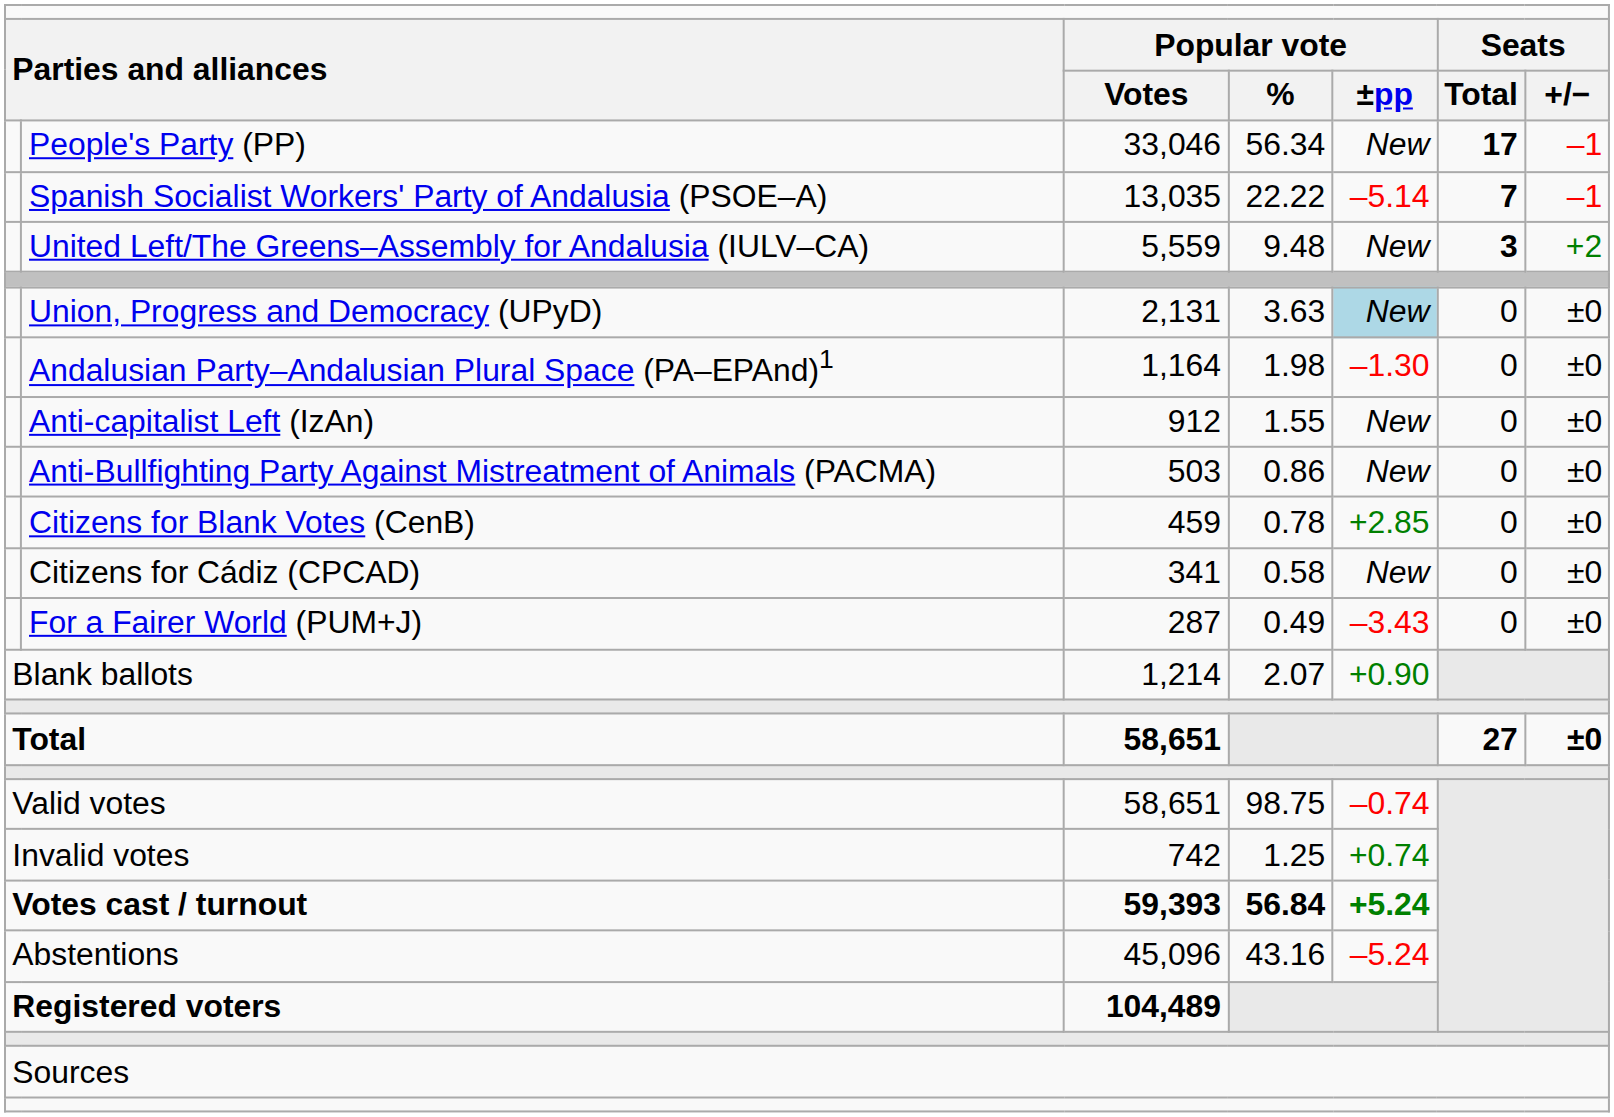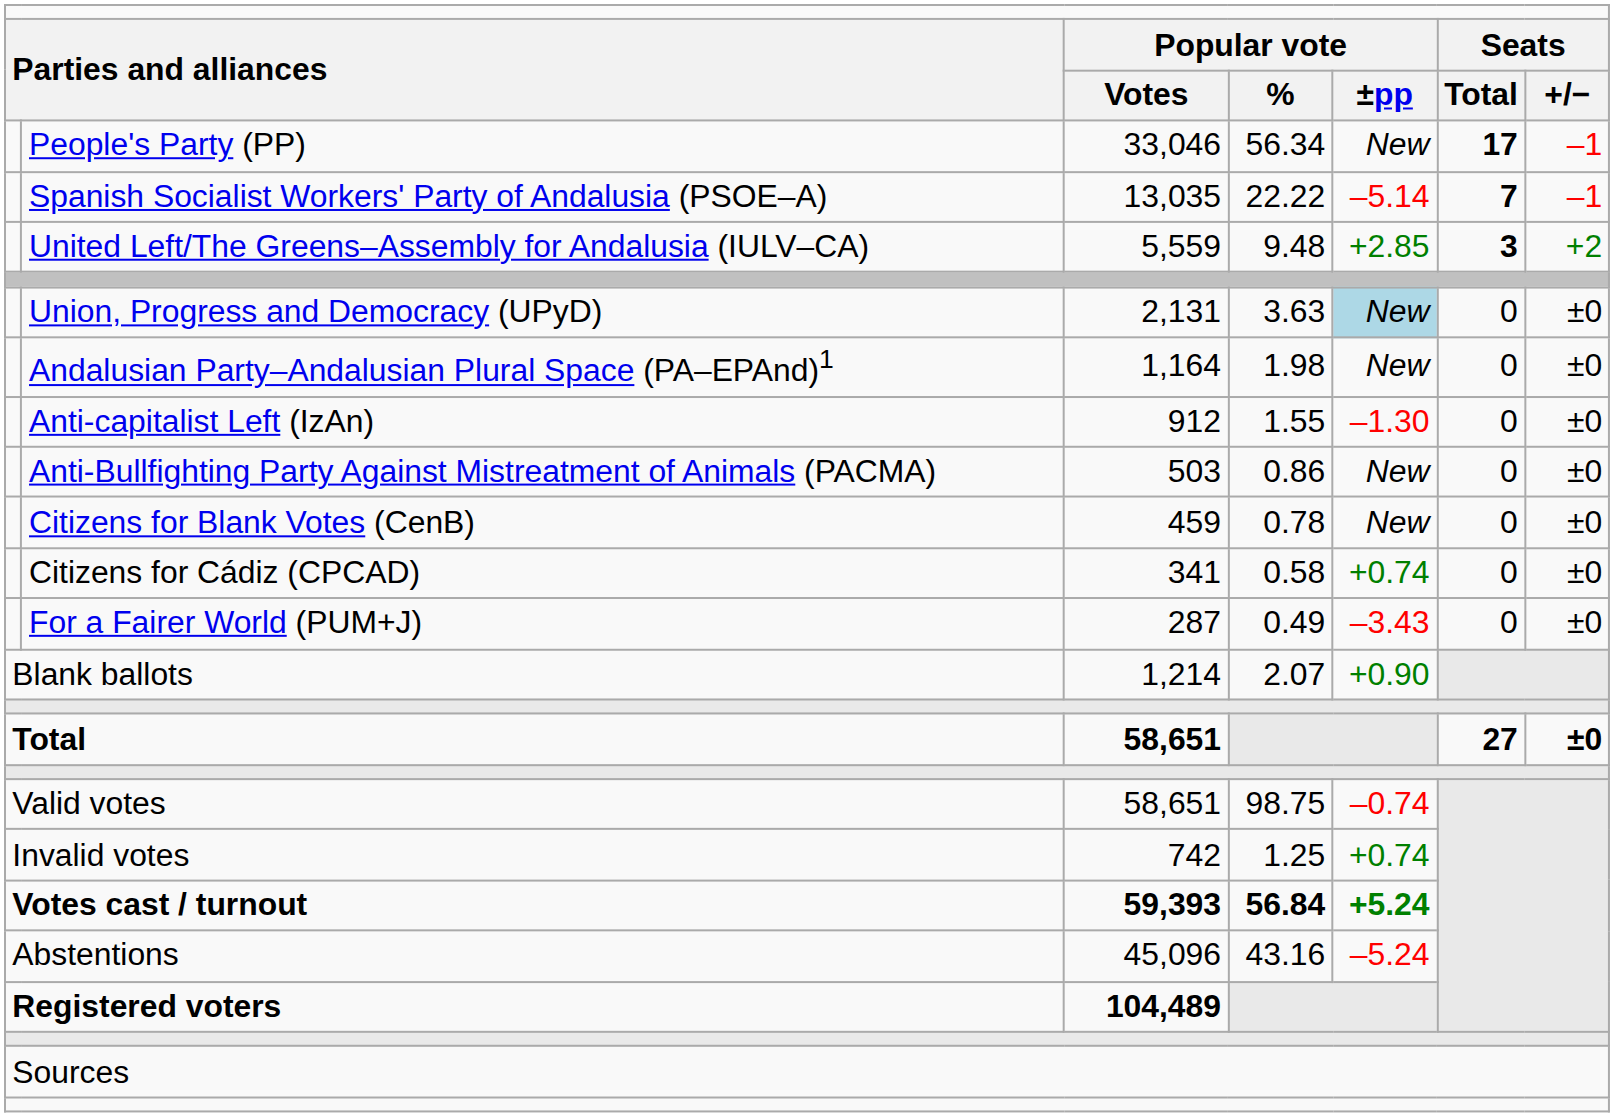United Left/The Greens–Assembly for Andalusia (IULV–CA) | column 5: New -> +2.85
Andalusian Party–Andalusian Plural Space (PA–EPAnd)1 | column 5: –1.30 -> New
Anti-capitalist Left (IzAn) | column 5: New -> –1.30
Citizens for Blank Votes (CenB) | column 5: +2.85 -> New
Citizens for Cádiz (CPCAD) | column 5: New -> +0.74
